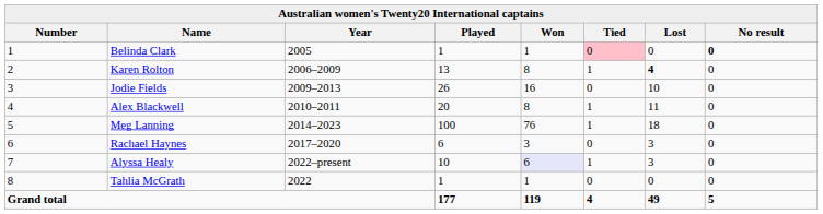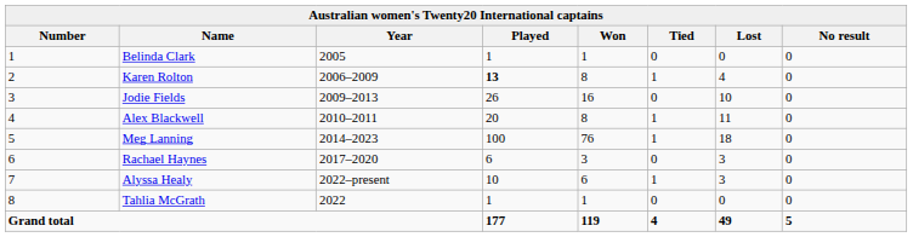Belinda Clark | Tied: pink background -> no background
Belinda Clark | No result: bold -> normal
Karen Rolton | Played: normal -> bold
Karen Rolton | Lost: bold -> normal
Alyssa Healy | Won: lavender background -> no background
